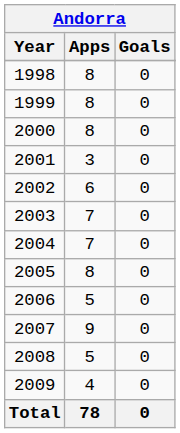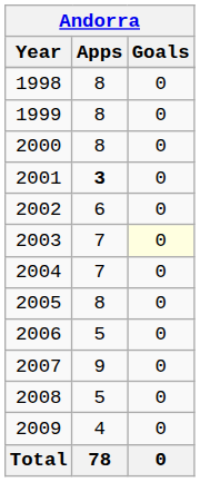2001 | Apps: normal -> bold
2003 | Goals: no background -> lightyellow background
